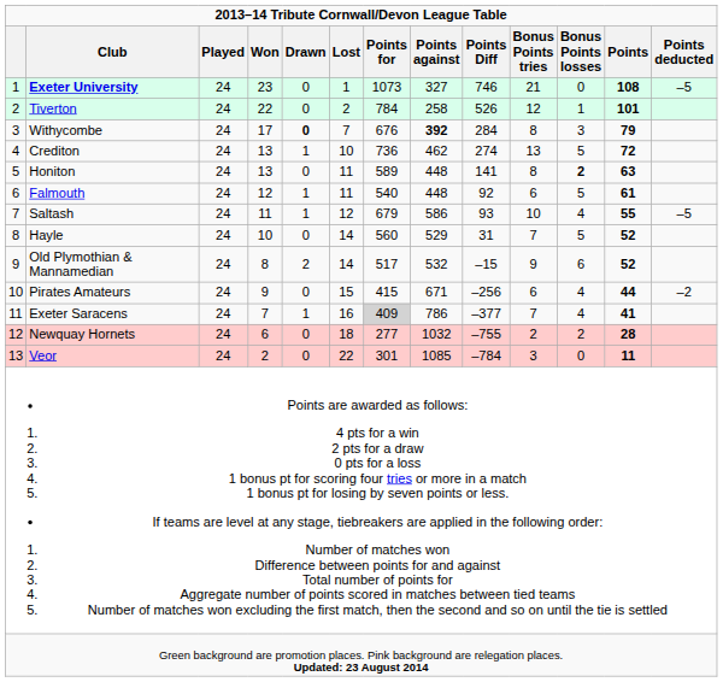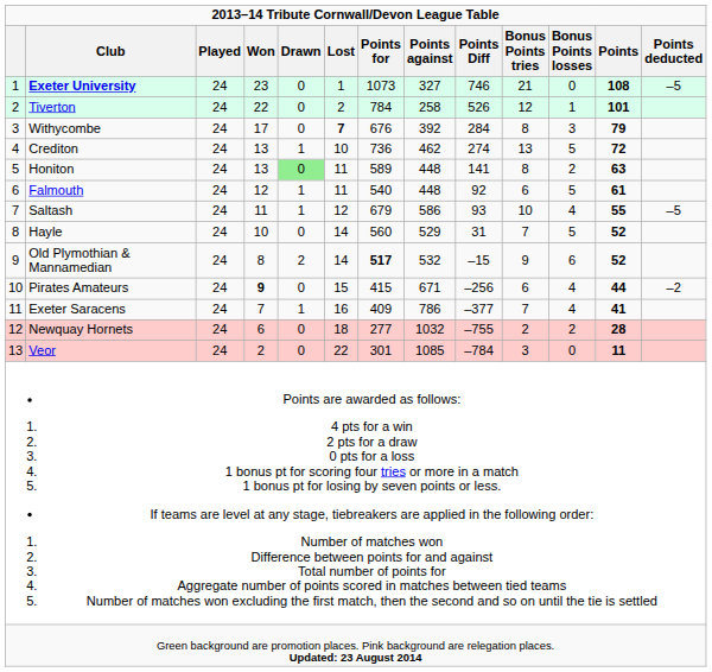Withycombe | Drawn: bold -> normal
Withycombe | Lost: normal -> bold
Withycombe | Points against: bold -> normal
Honiton | Drawn: no background -> lightgreen background
Honiton | Bonus Points losses: bold -> normal
Old Plymothian & Mannamedian | Points for: normal -> bold
Pirates Amateurs | Won: normal -> bold
Exeter Saracens | Points for: lightgrey background -> no background
